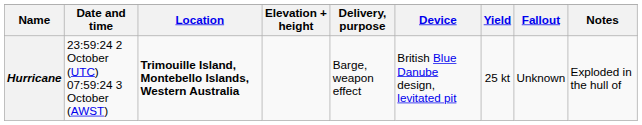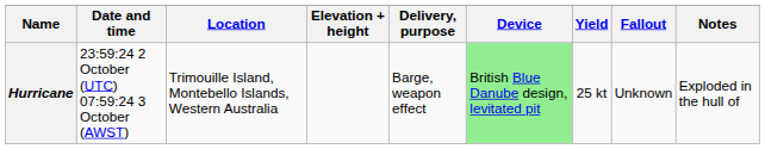Hurricane | Location: bold -> normal
Hurricane | Device: no background -> lightgreen background
